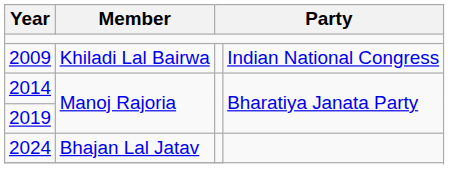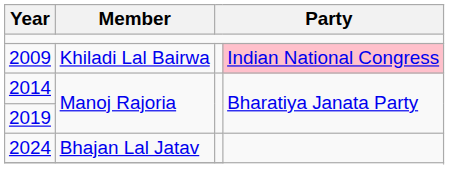2009 | column 4: no background -> pink background
